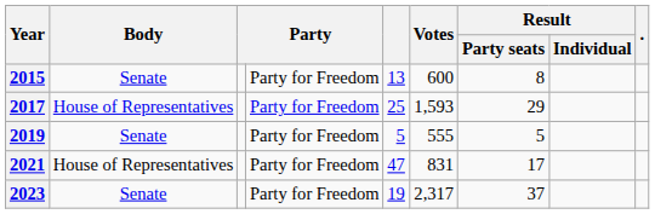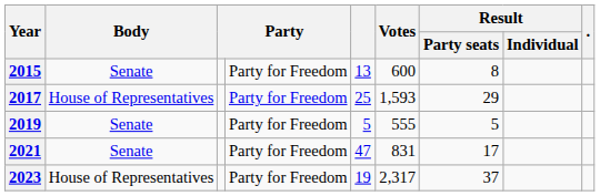2021 | Body: House of Representatives -> Senate
2023 | Body: Senate -> House of Representatives
